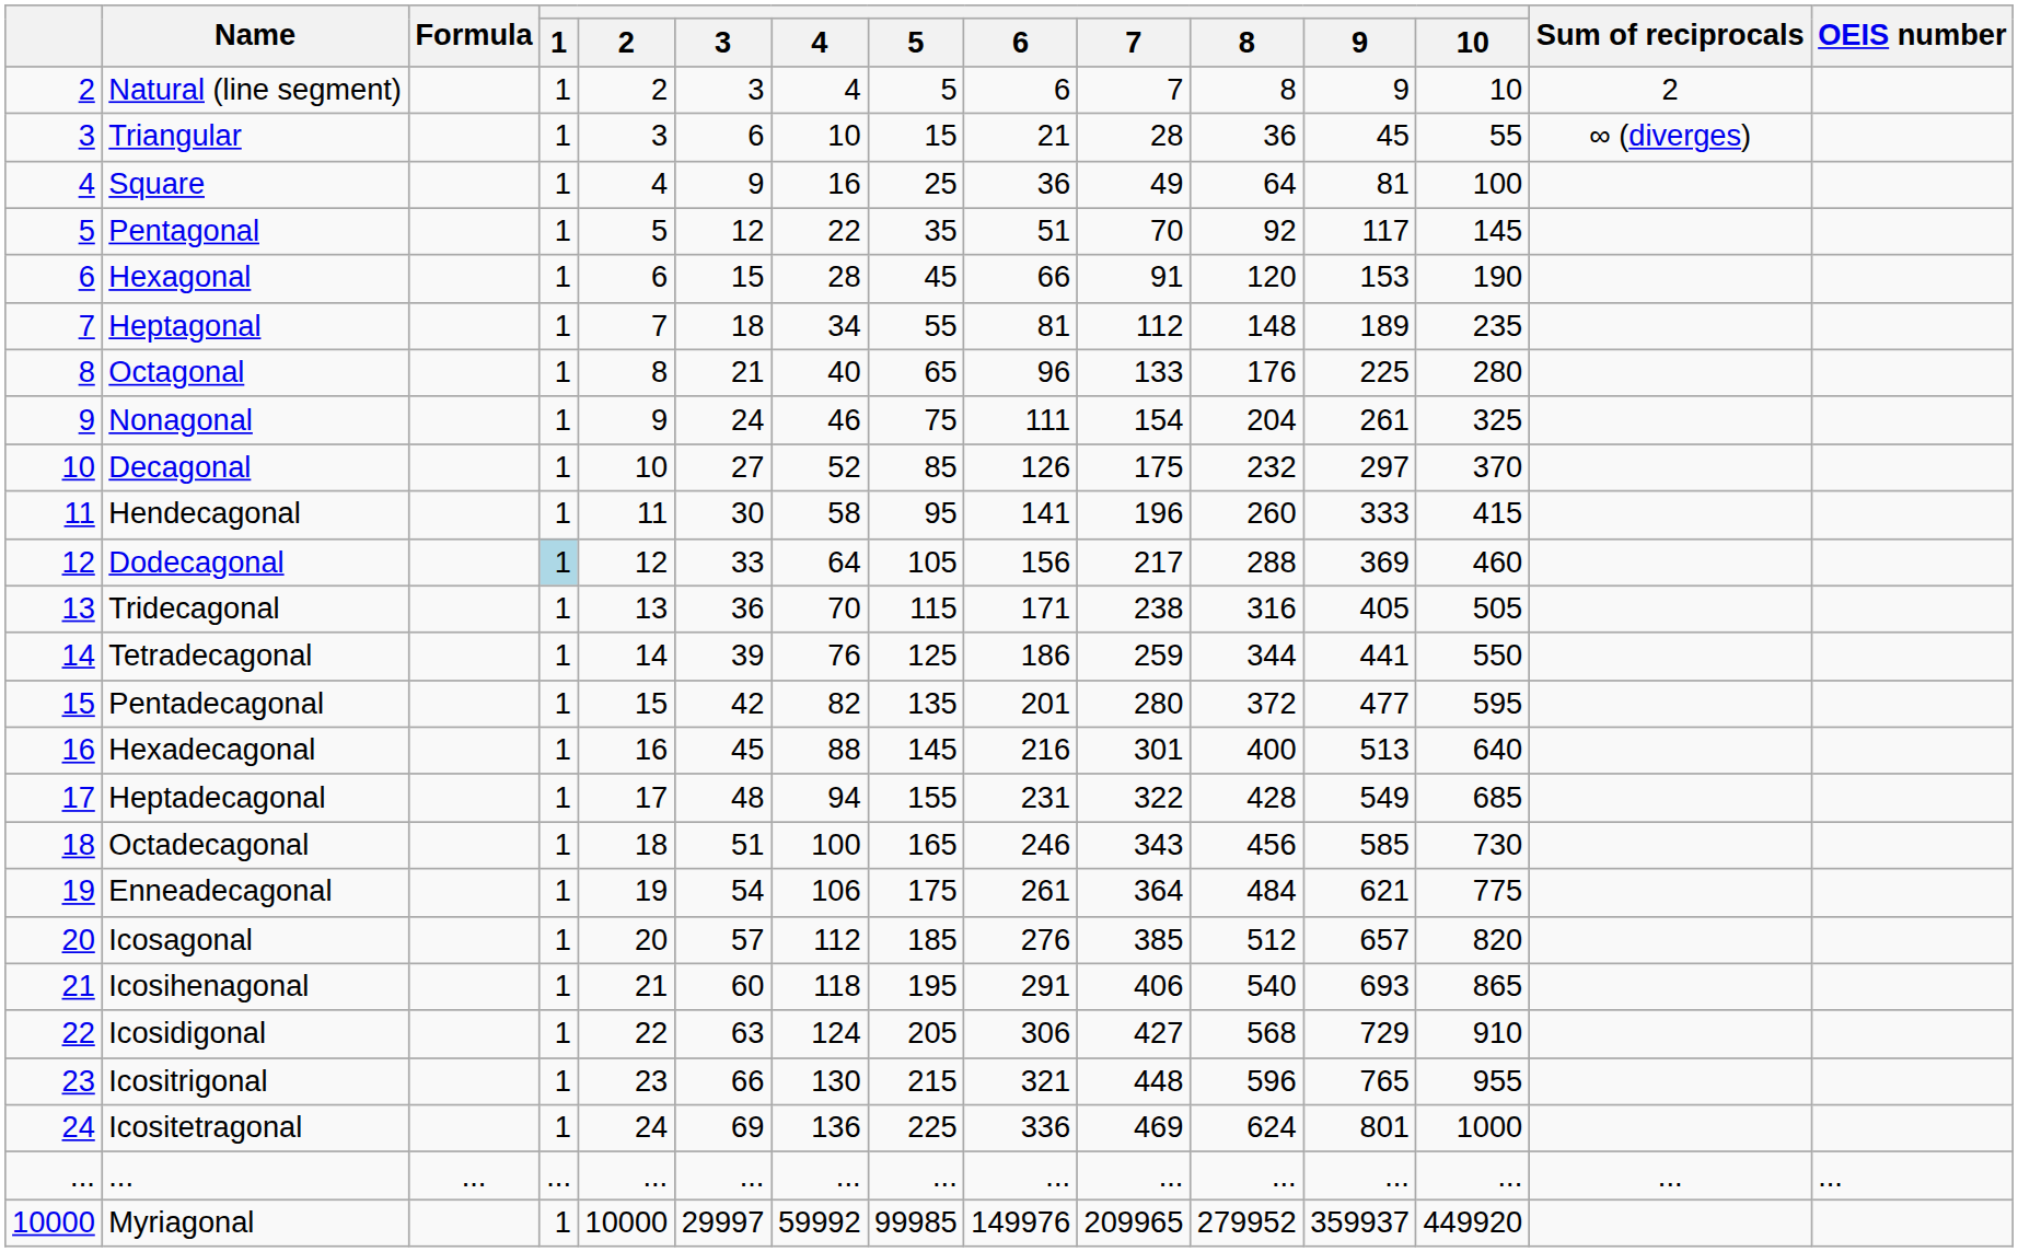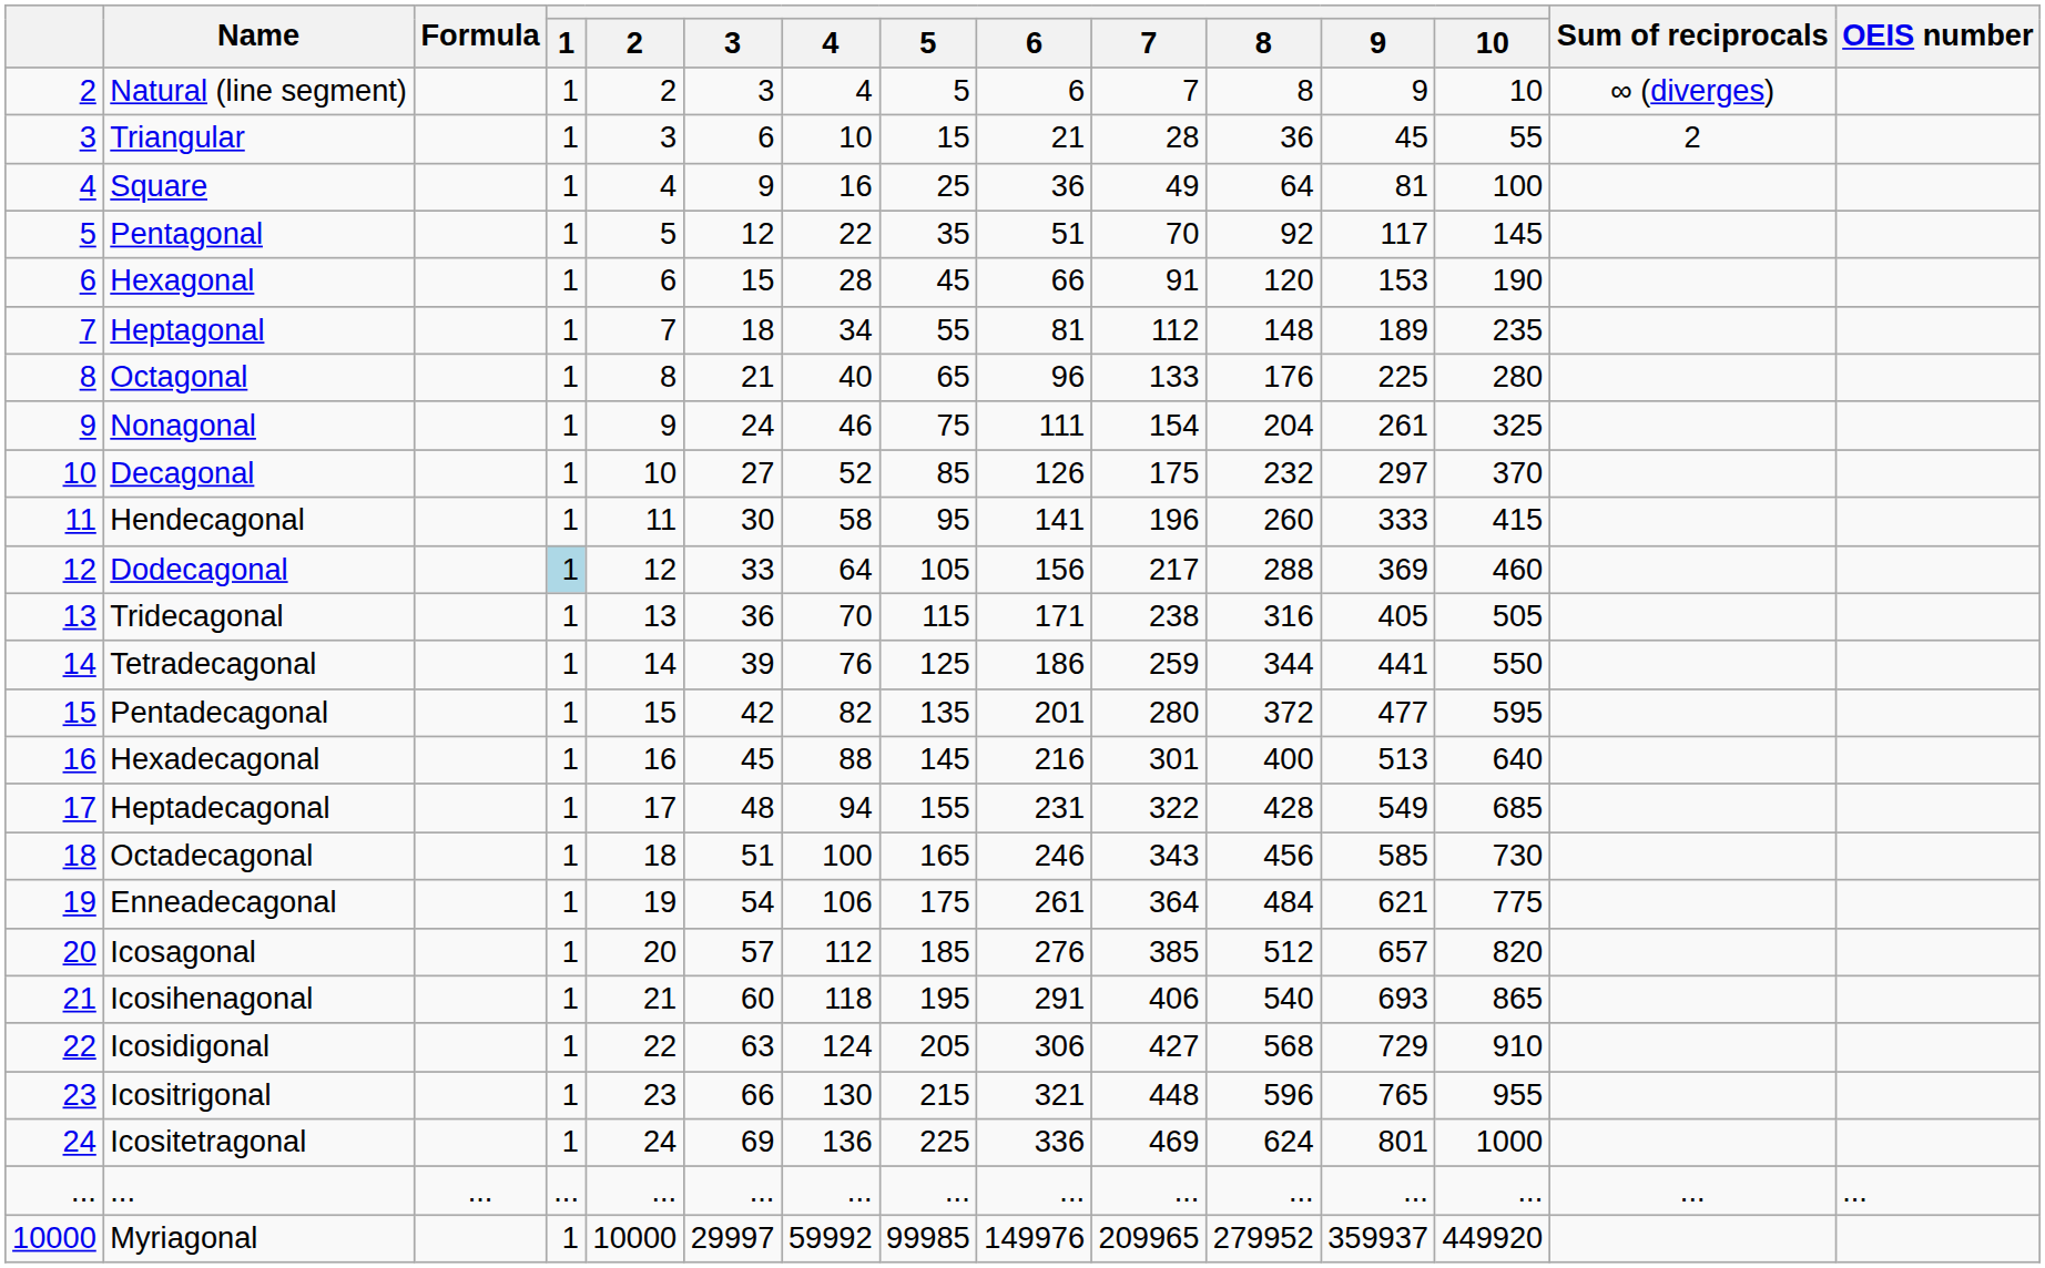Natural (line segment) | Sum of reciprocals: 2 -> ∞ (diverges)
Triangular | Sum of reciprocals: ∞ (diverges) -> 2
